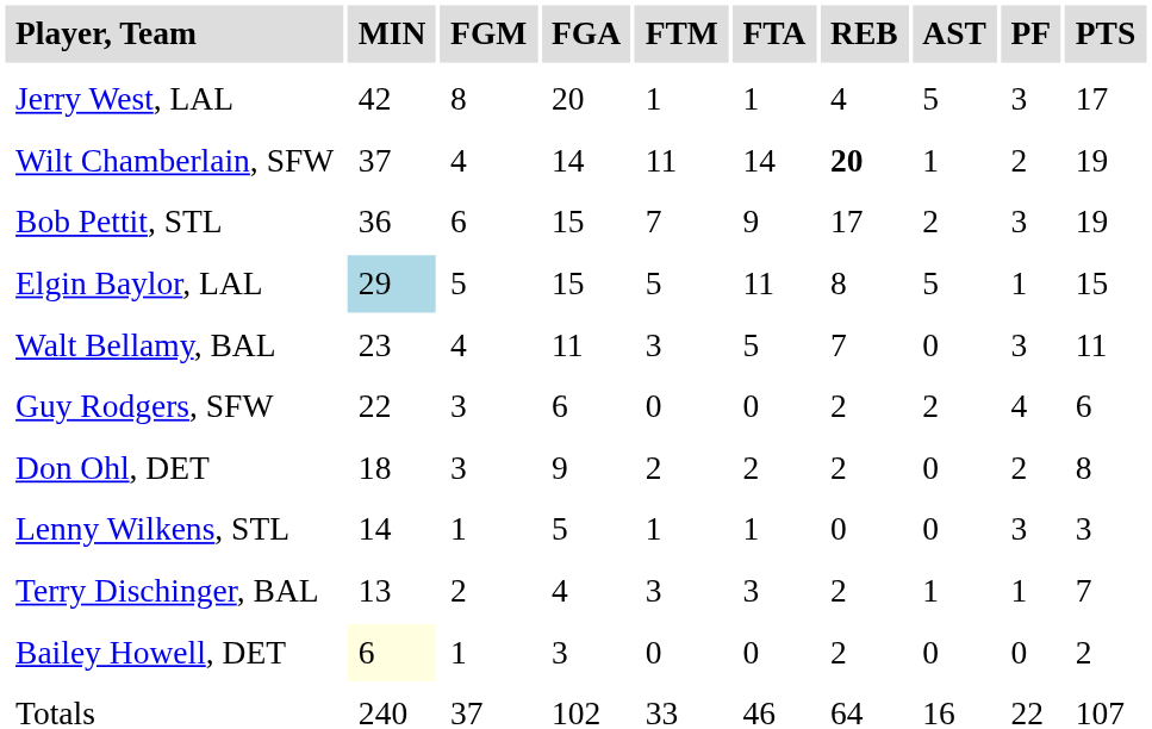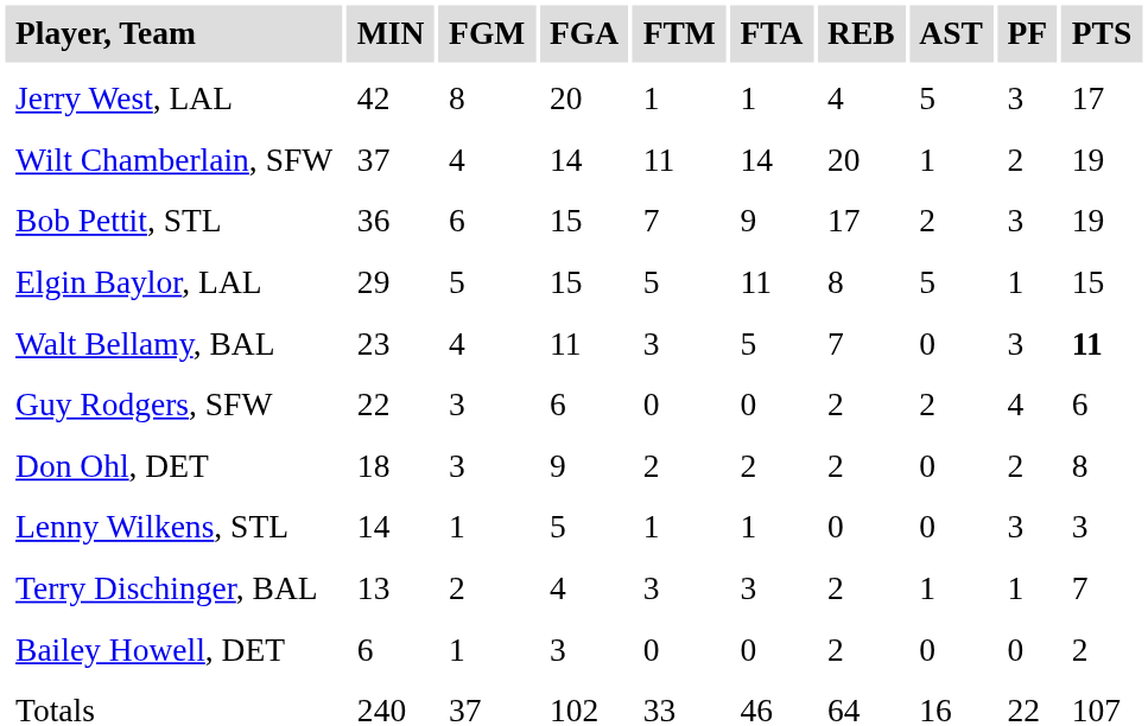Wilt Chamberlain, SFW | REB: bold -> normal
Elgin Baylor, LAL | MIN: lightblue background -> no background
Walt Bellamy, BAL | PTS: normal -> bold
Bailey Howell, DET | MIN: lightyellow background -> no background
